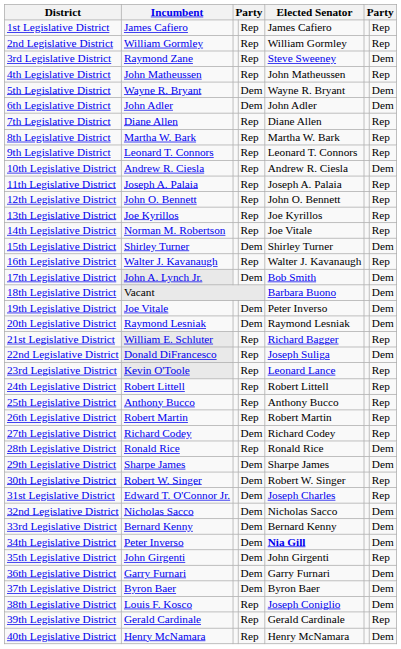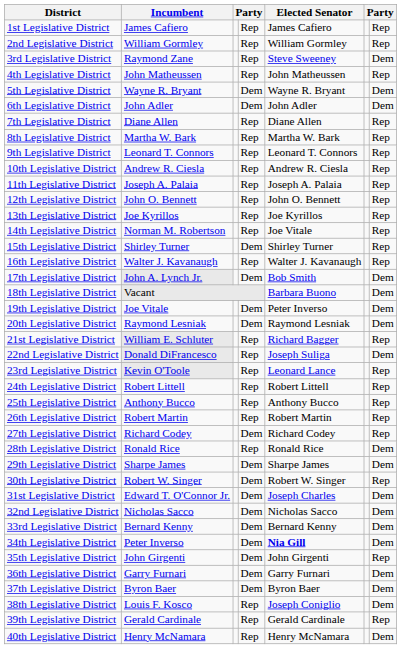10th Legislative District | column 7: Dem -> Rep
15th Legislative District | column 7: Dem -> Rep
31st Legislative District | column 7: Rep -> Dem
